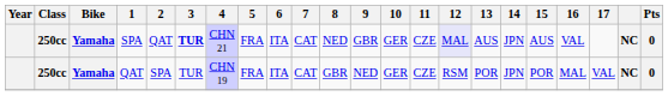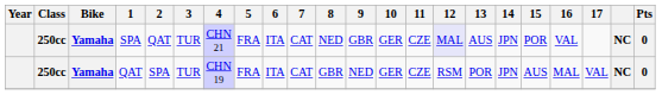row 2 | 3: bold -> normal
row 2 | 15: AUS -> POR
row 3 | 15: POR -> AUS
